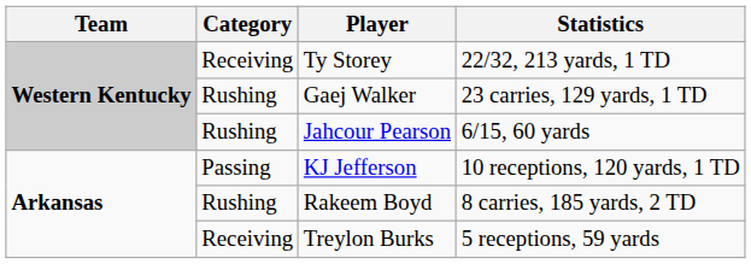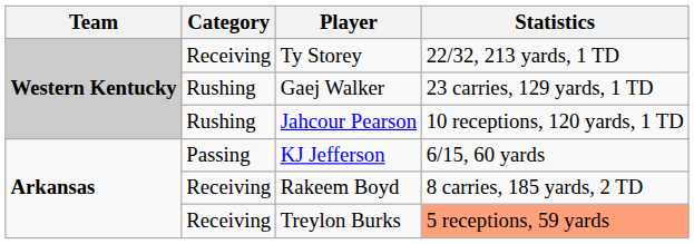Jahcour Pearson | Statistics: 6/15, 60 yards -> 10 receptions, 120 yards, 1 TD
KJ Jefferson | Statistics: 10 receptions, 120 yards, 1 TD -> 6/15, 60 yards
Rakeem Boyd | Category: Rushing -> Receiving
Treylon Burks | Statistics: no background -> lightsalmon background
